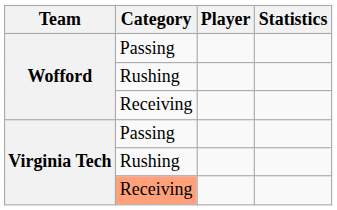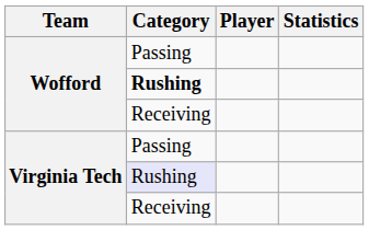Wofford / Rushing | Category: normal -> bold
Virginia Tech / Rushing | Category: no background -> lavender background
Virginia Tech / Receiving | Category: lightsalmon background -> no background
